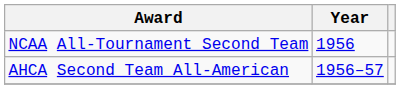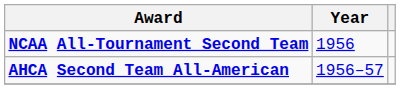row 2 | Award: normal -> bold
row 3 | Award: normal -> bold
